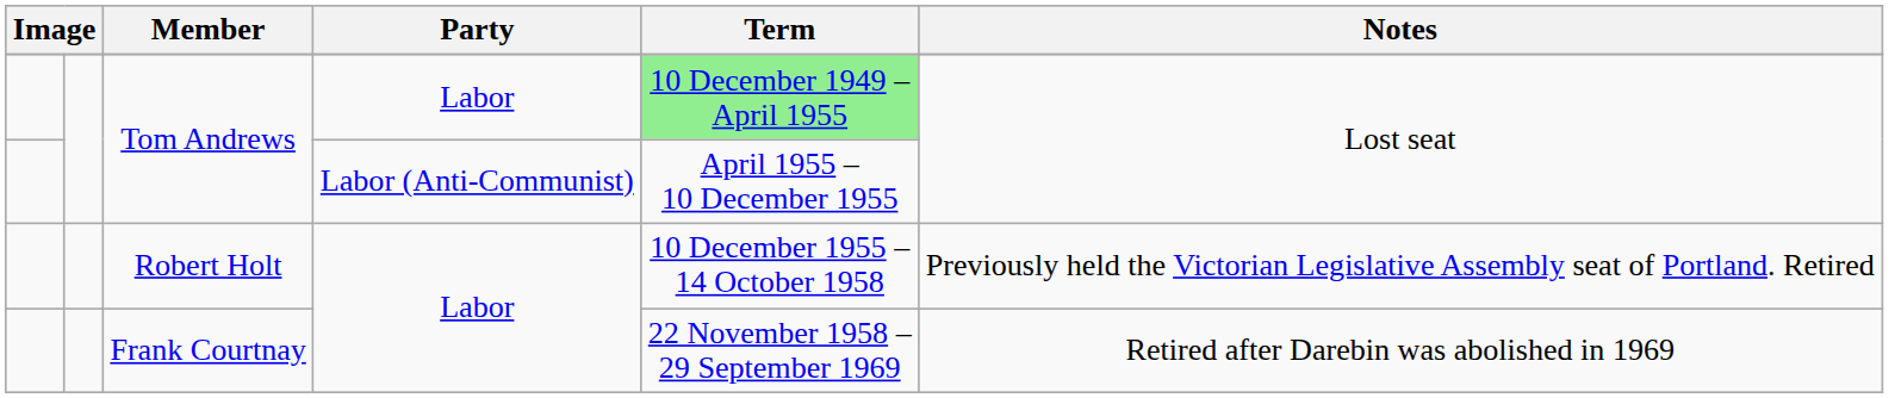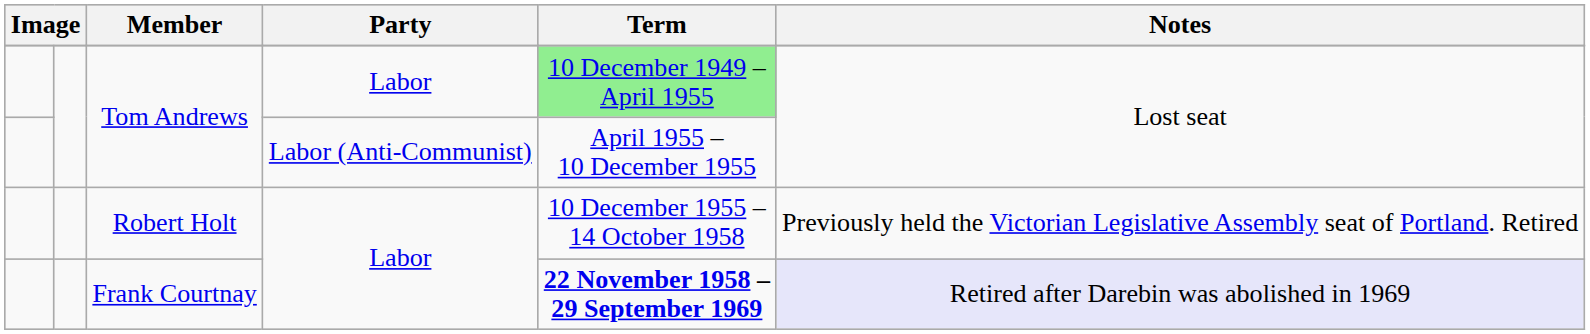Frank Courtnay | Term: normal -> bold
Frank Courtnay | Notes: no background -> lavender background
